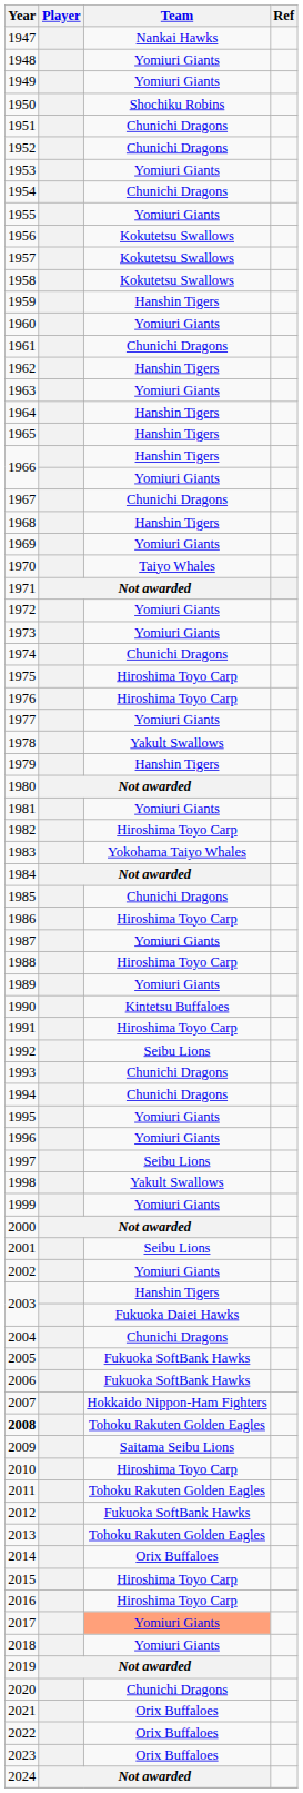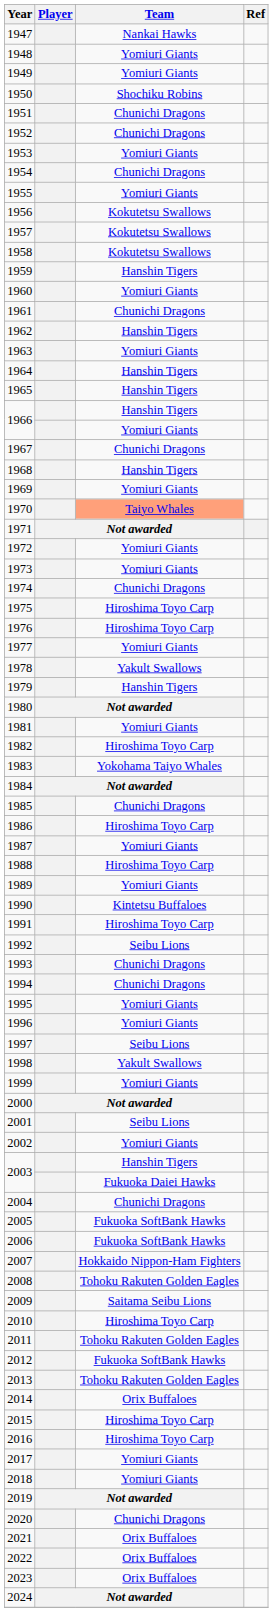1970 | Team: no background -> lightsalmon background
2008 | Year: bold -> normal
2017 | Team: lightsalmon background -> no background
